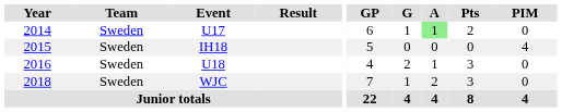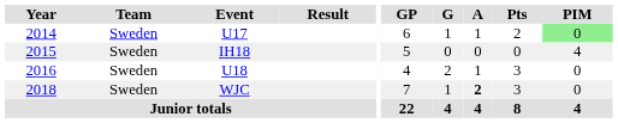U17 | A: lightgreen background -> no background
U17 | PIM: no background -> lightgreen background
WJC | A: normal -> bold
